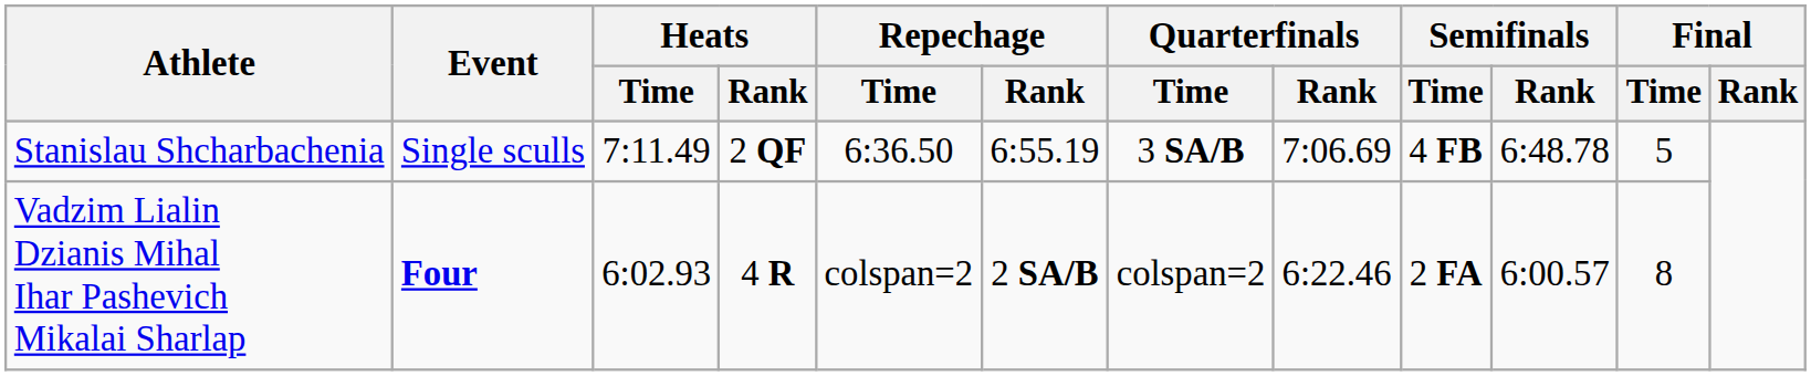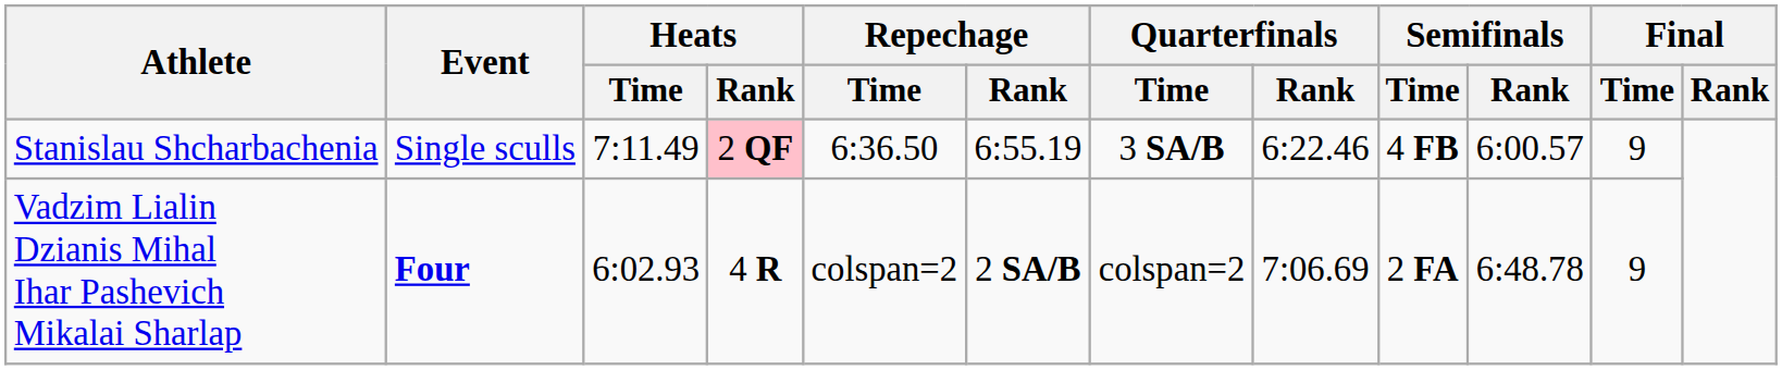Stanislau Shcharbachenia | Heats / Rank: no background -> pink background
Stanislau Shcharbachenia | Quarterfinals / Rank: 7:06.69 -> 6:22.46
Stanislau Shcharbachenia | Semifinals / Rank: 6:48.78 -> 6:00.57
Stanislau Shcharbachenia | Final / Time: 5 -> 9
Vadzim Lialin Dzianis Mihal Ihar Pashevich Mikalai Sharlap | Quarterfinals / Rank: 6:22.46 -> 7:06.69
Vadzim Lialin Dzianis Mihal Ihar Pashevich Mikalai Sharlap | Semifinals / Rank: 6:00.57 -> 6:48.78
Vadzim Lialin Dzianis Mihal Ihar Pashevich Mikalai Sharlap | Final / Time: 8 -> 9
